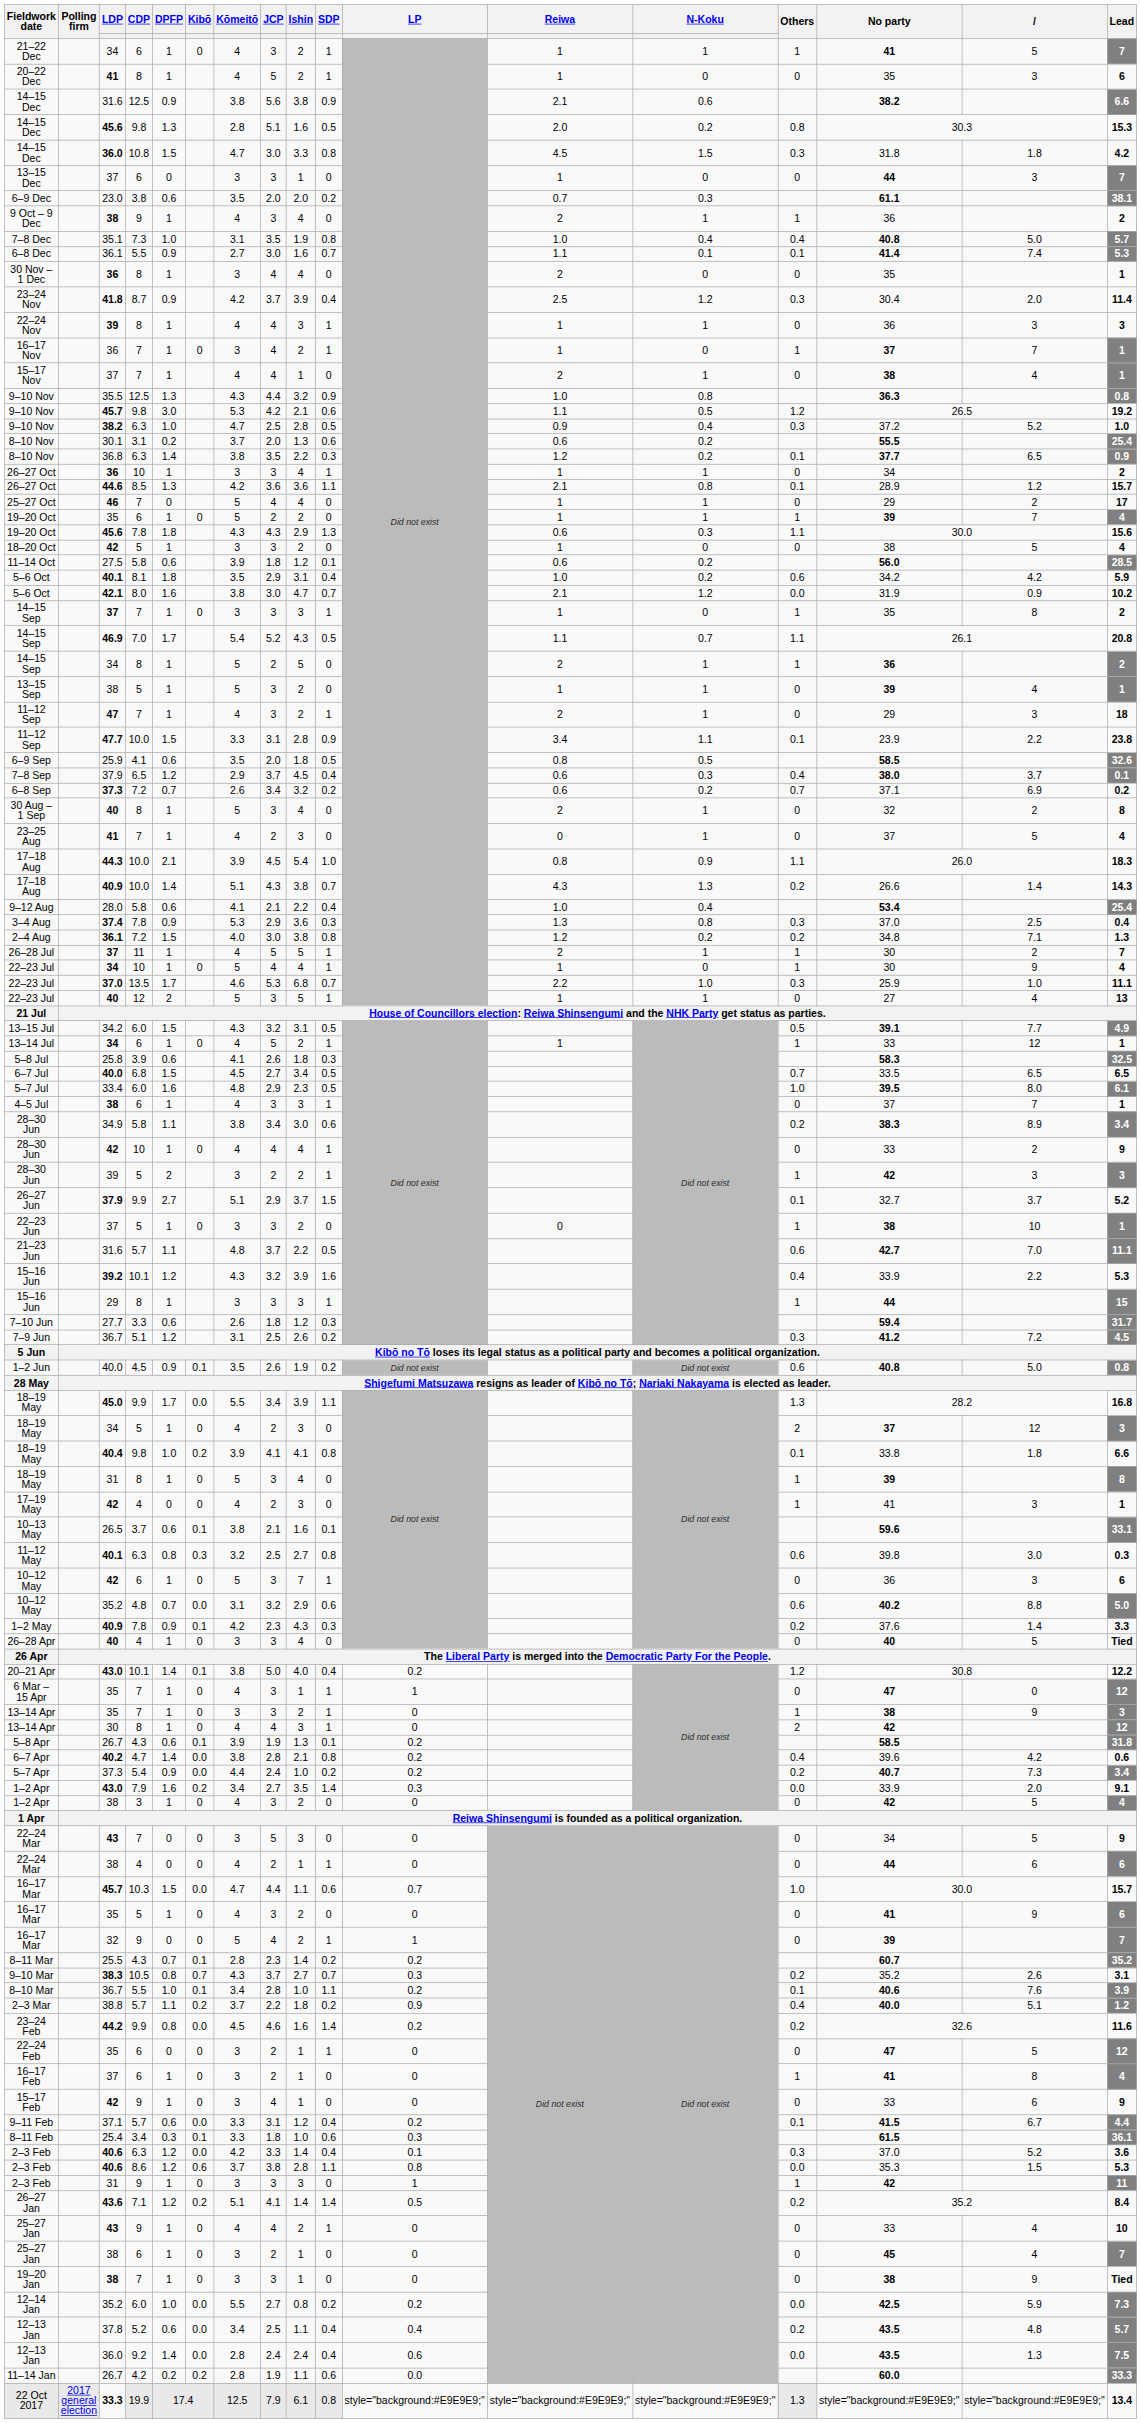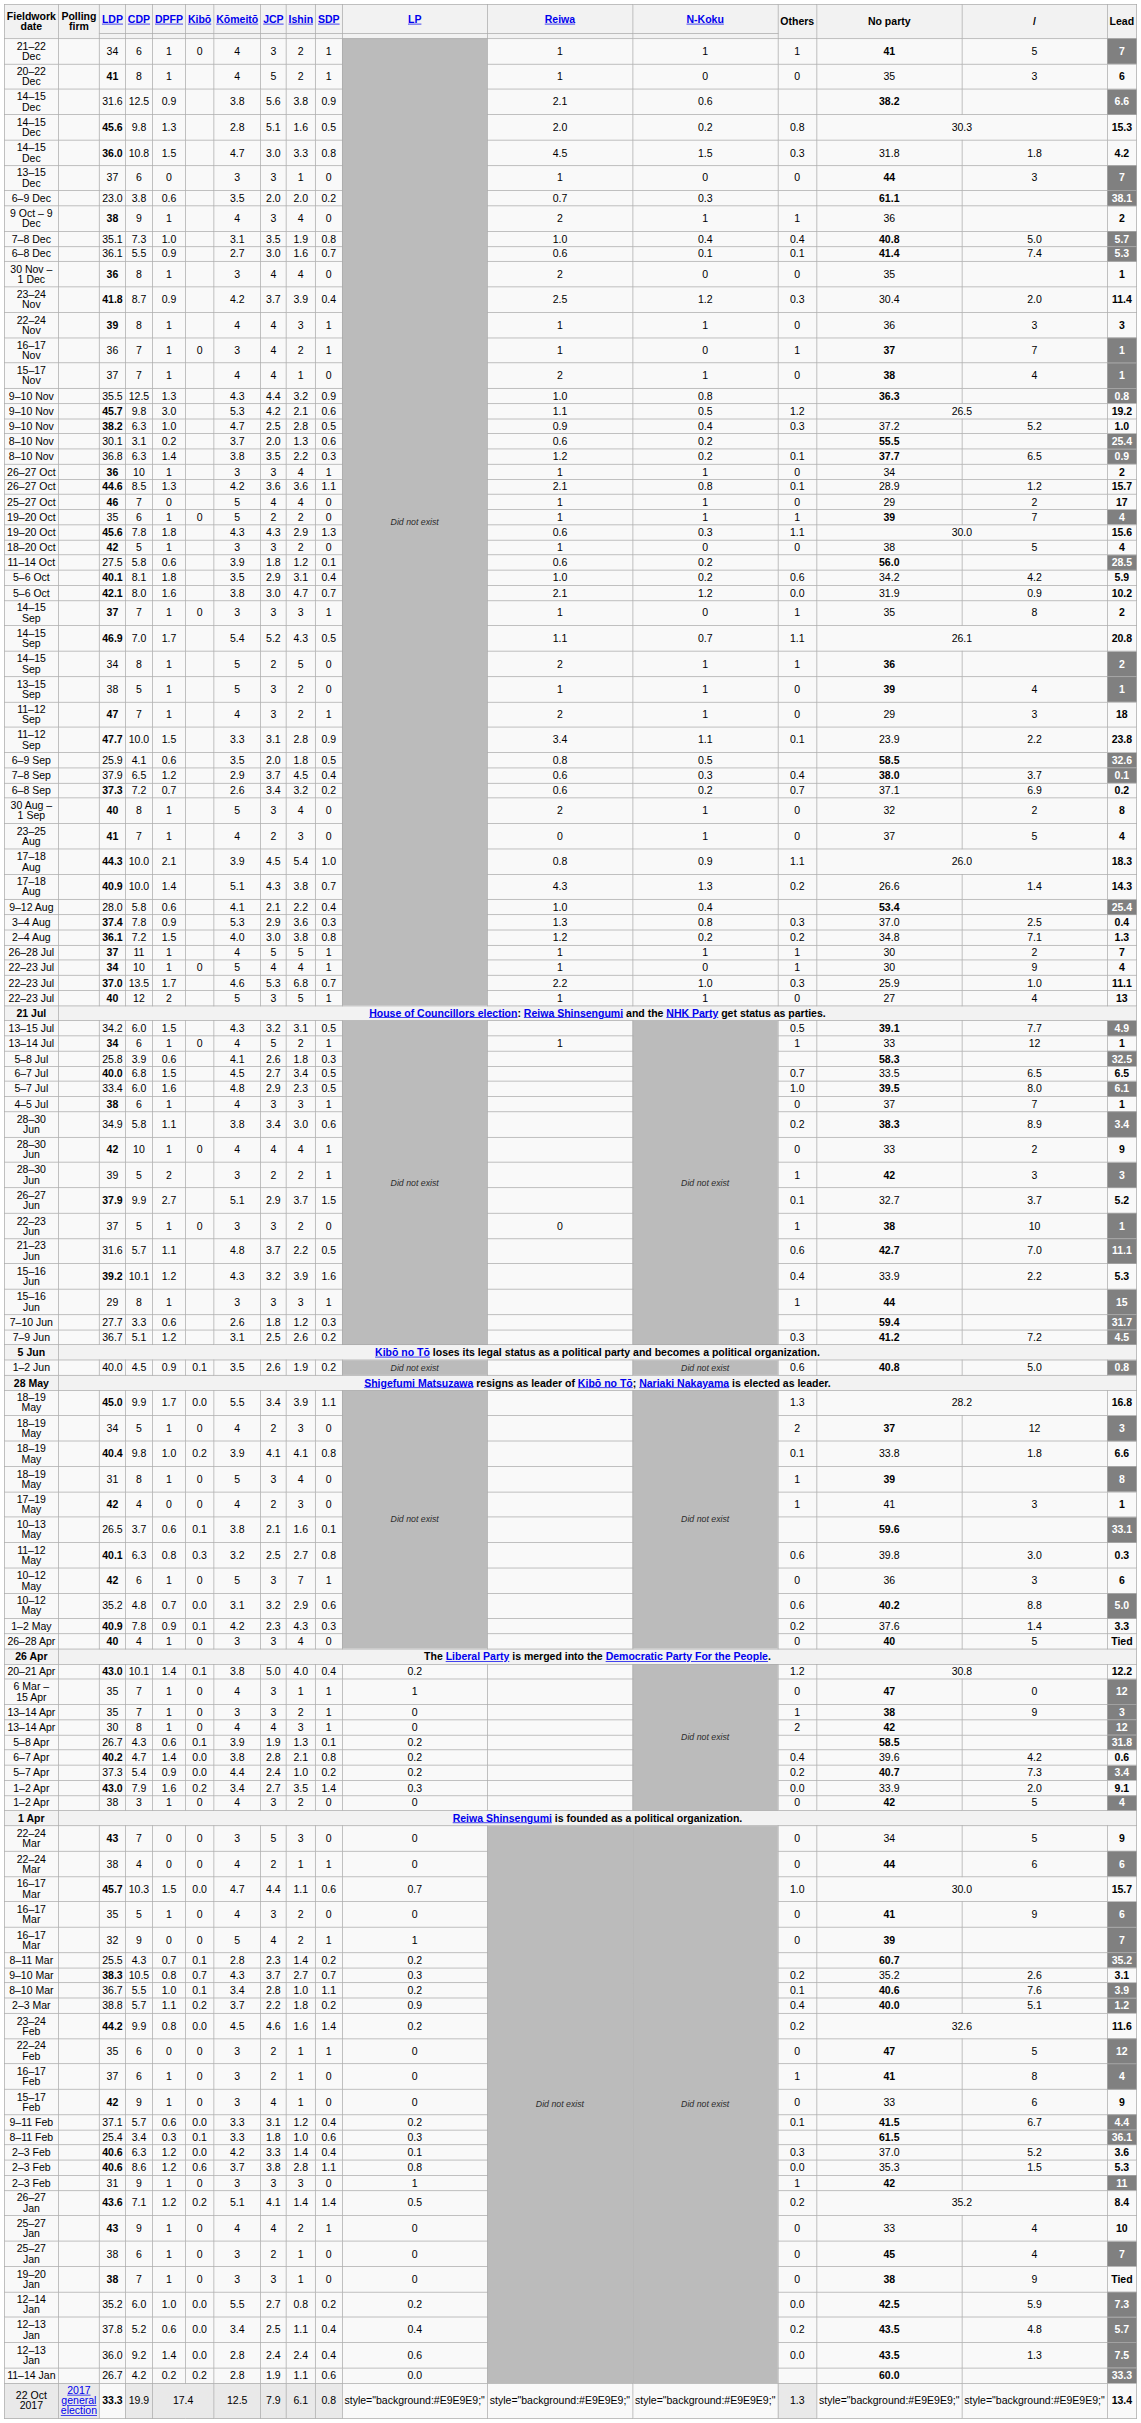6–8 Dec | Reiwa: 1.1 -> 0.6
26–28 Jul | Reiwa: 2 -> 1
